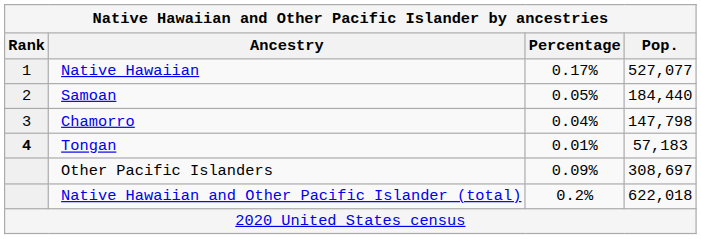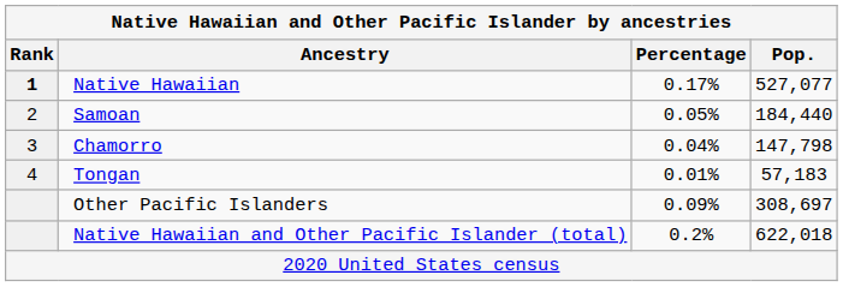Native Hawaiian | Rank: normal -> bold
Tongan | Rank: bold -> normal
